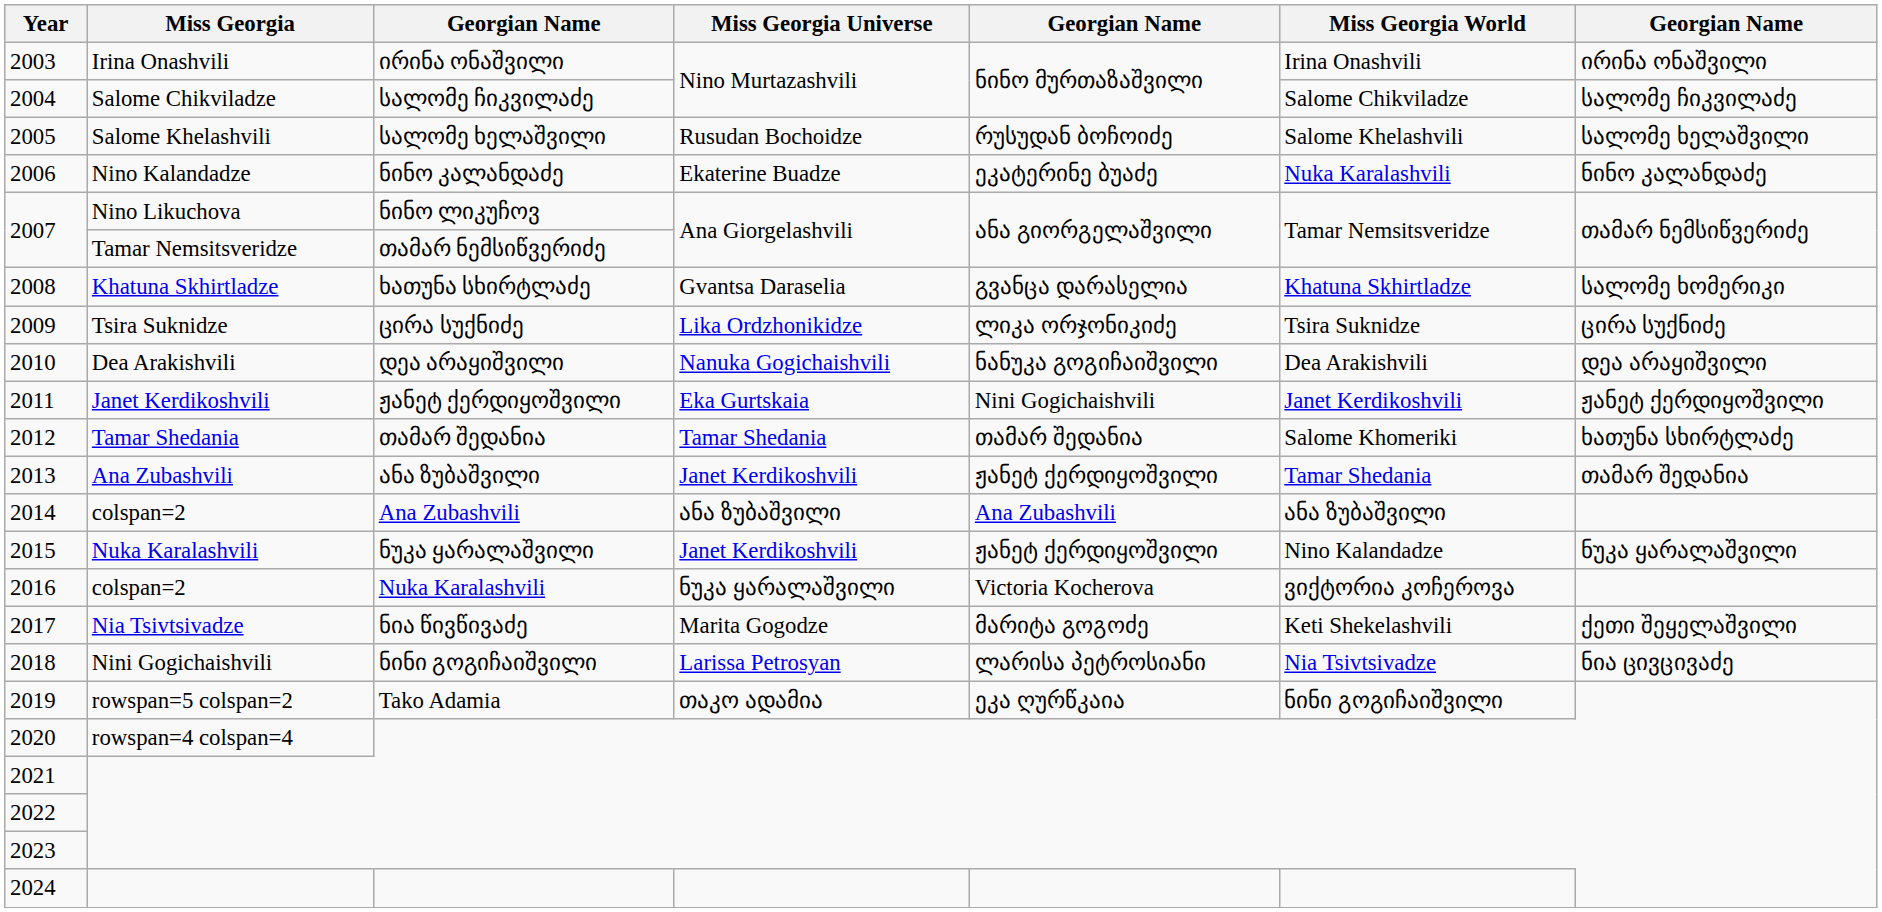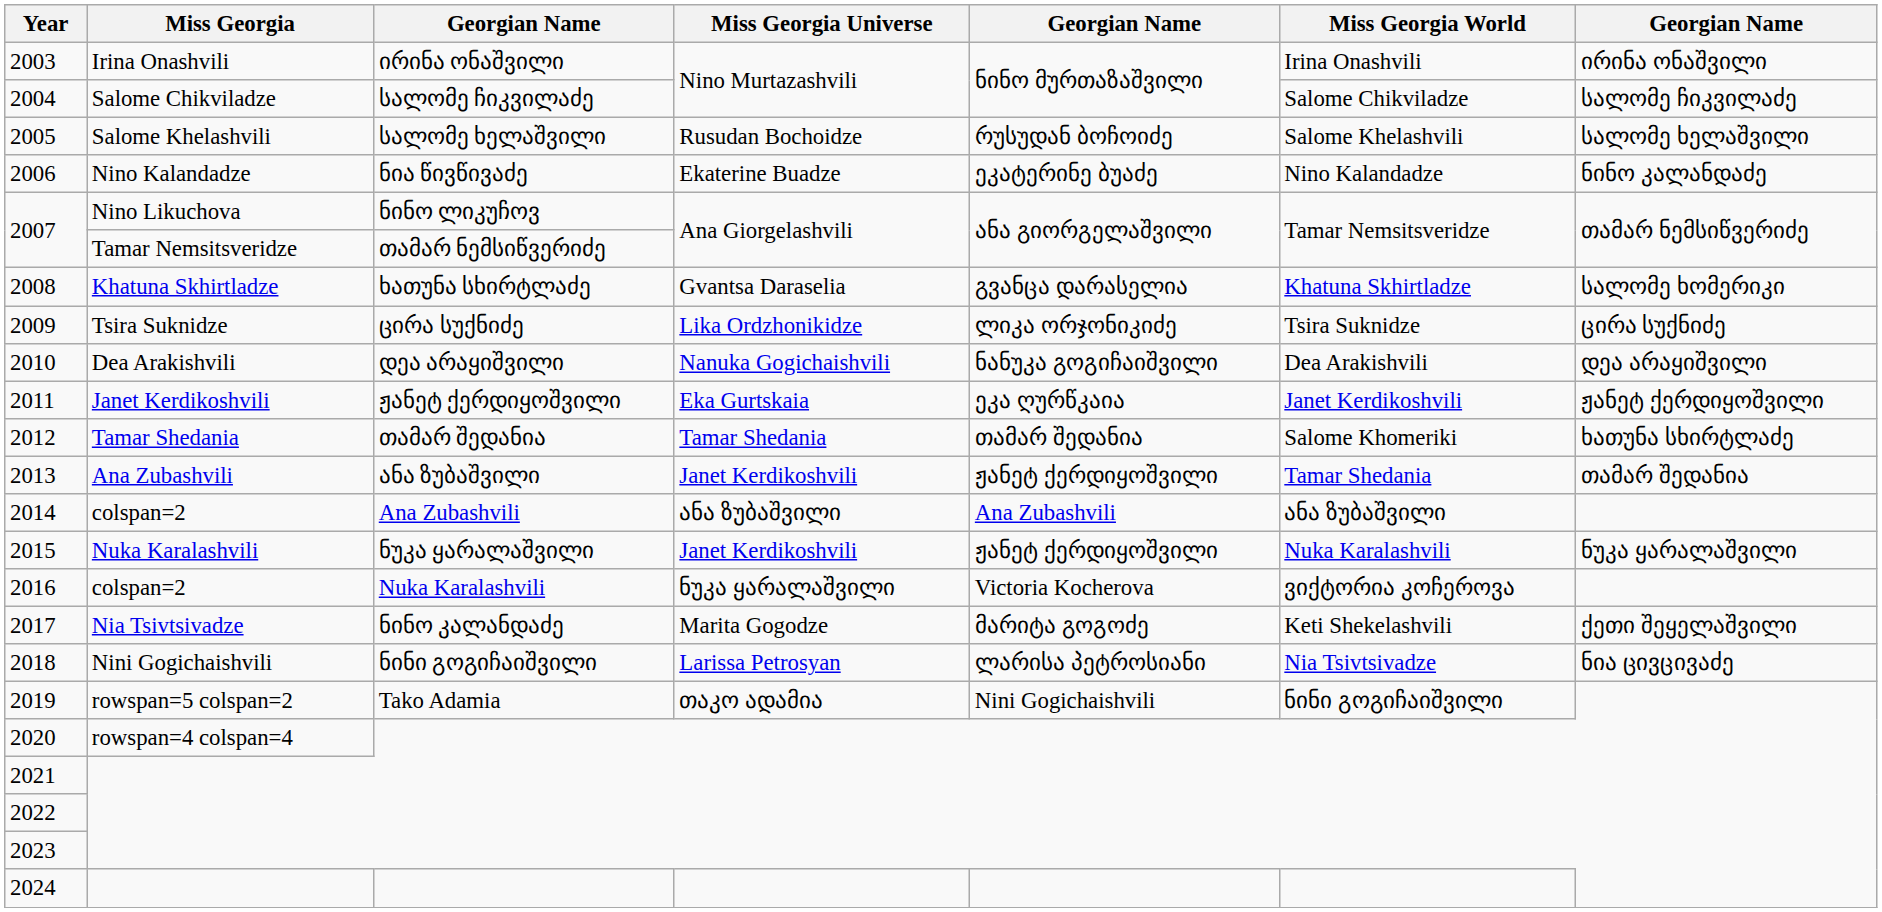2006 | column 3: ნინო კალანდაძე -> ნია წივწივაძე
2006 | Miss Georgia World: Nuka Karalashvili -> Nino Kalandadze
2011 | column 5: Nini Gogichaishvili -> ეკა ღურწკაია
2015 | Miss Georgia World: Nino Kalandadze -> Nuka Karalashvili
2017 | column 3: ნია წივწივაძე -> ნინო კალანდაძე
2019 | column 5: ეკა ღურწკაია -> Nini Gogichaishvili
